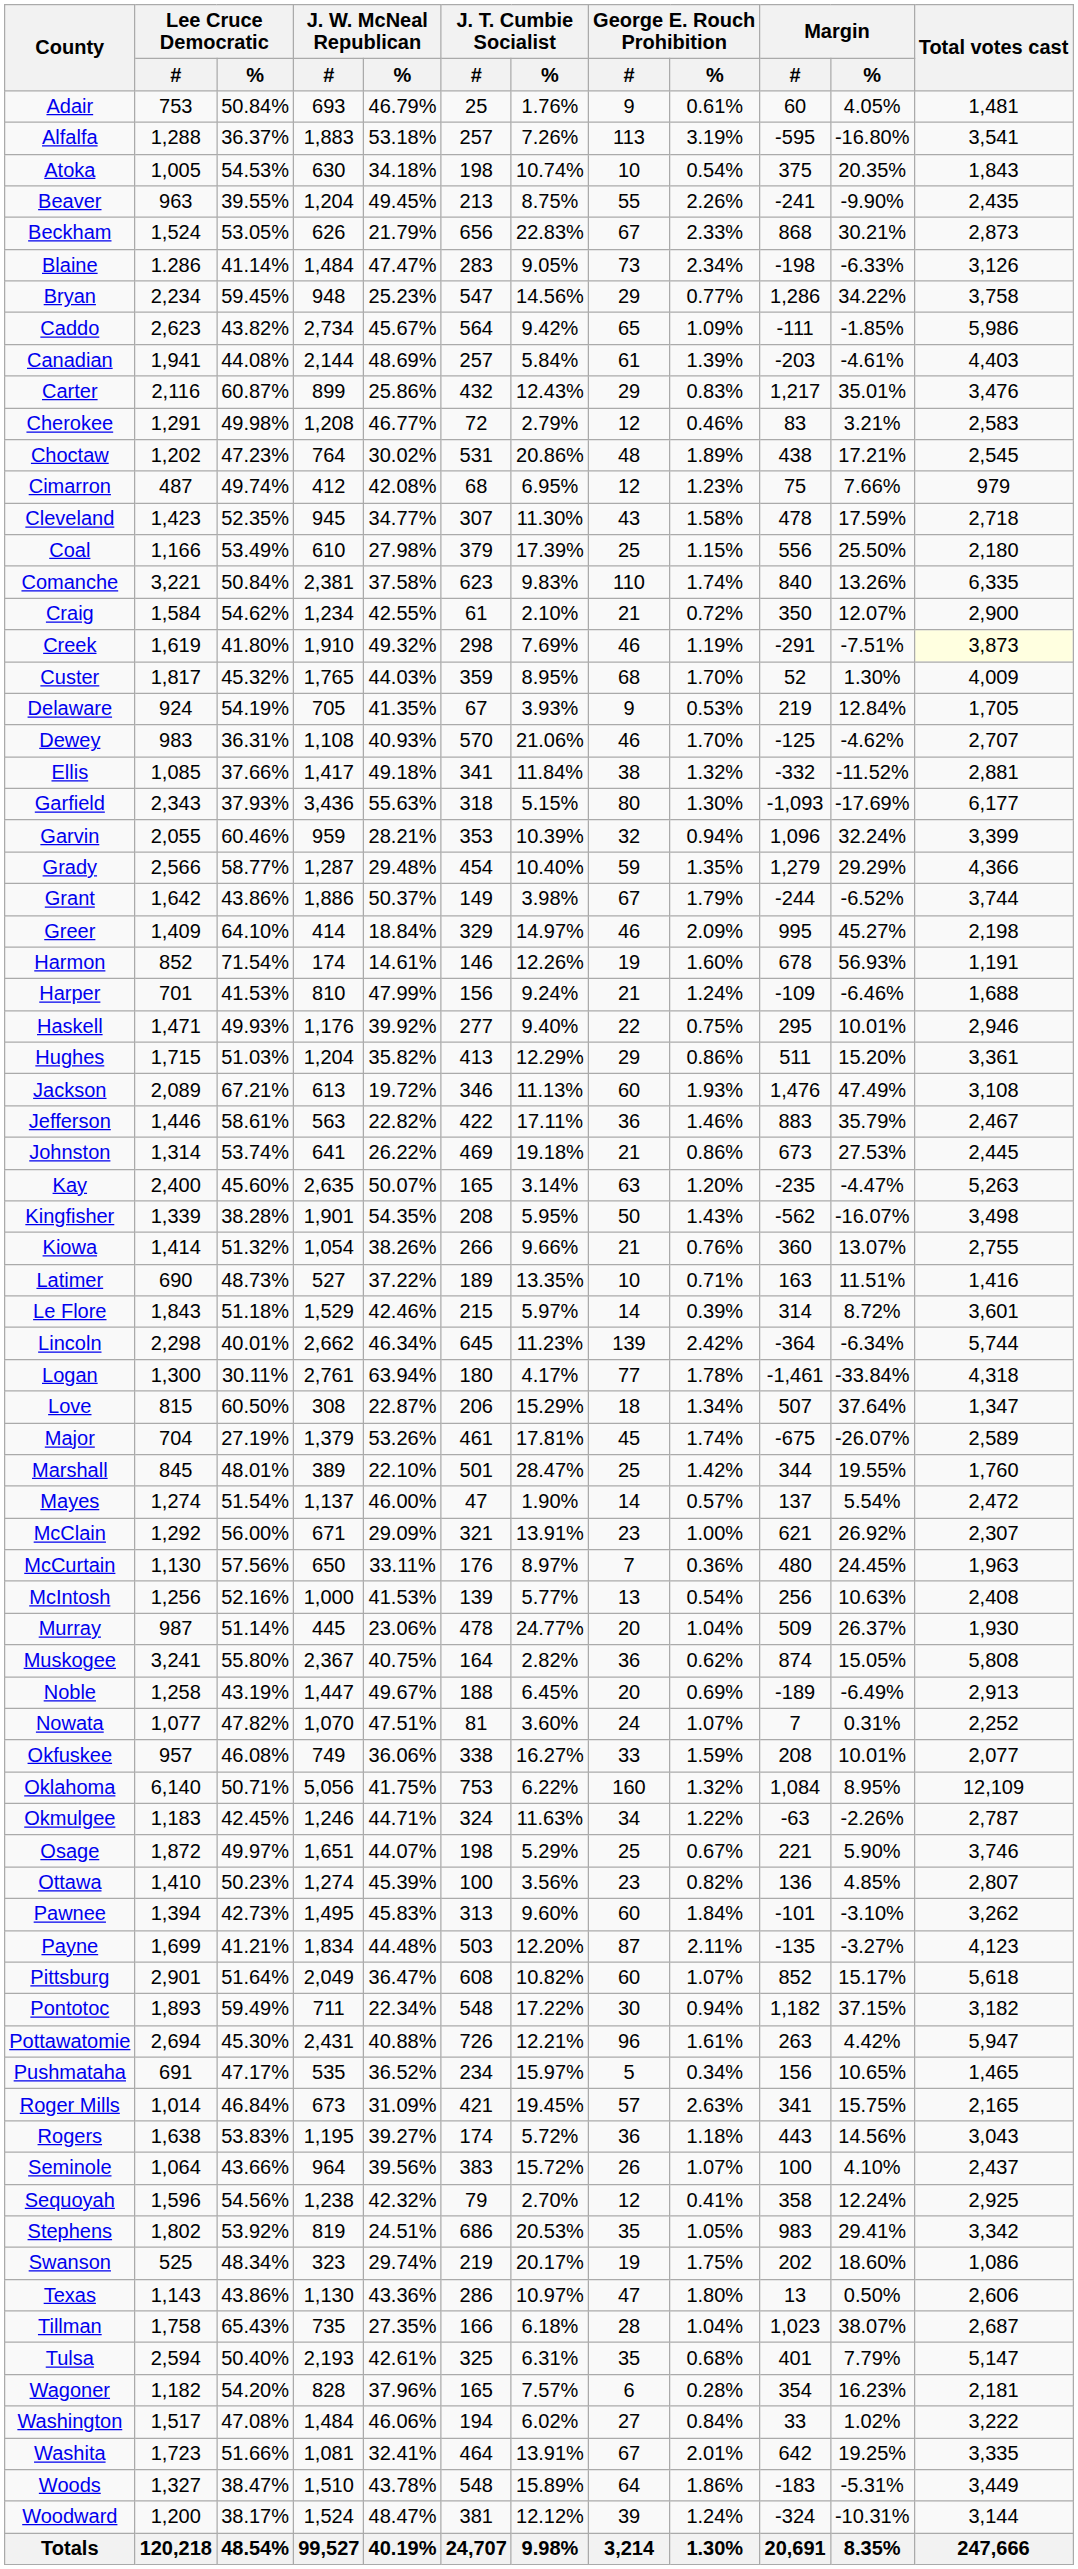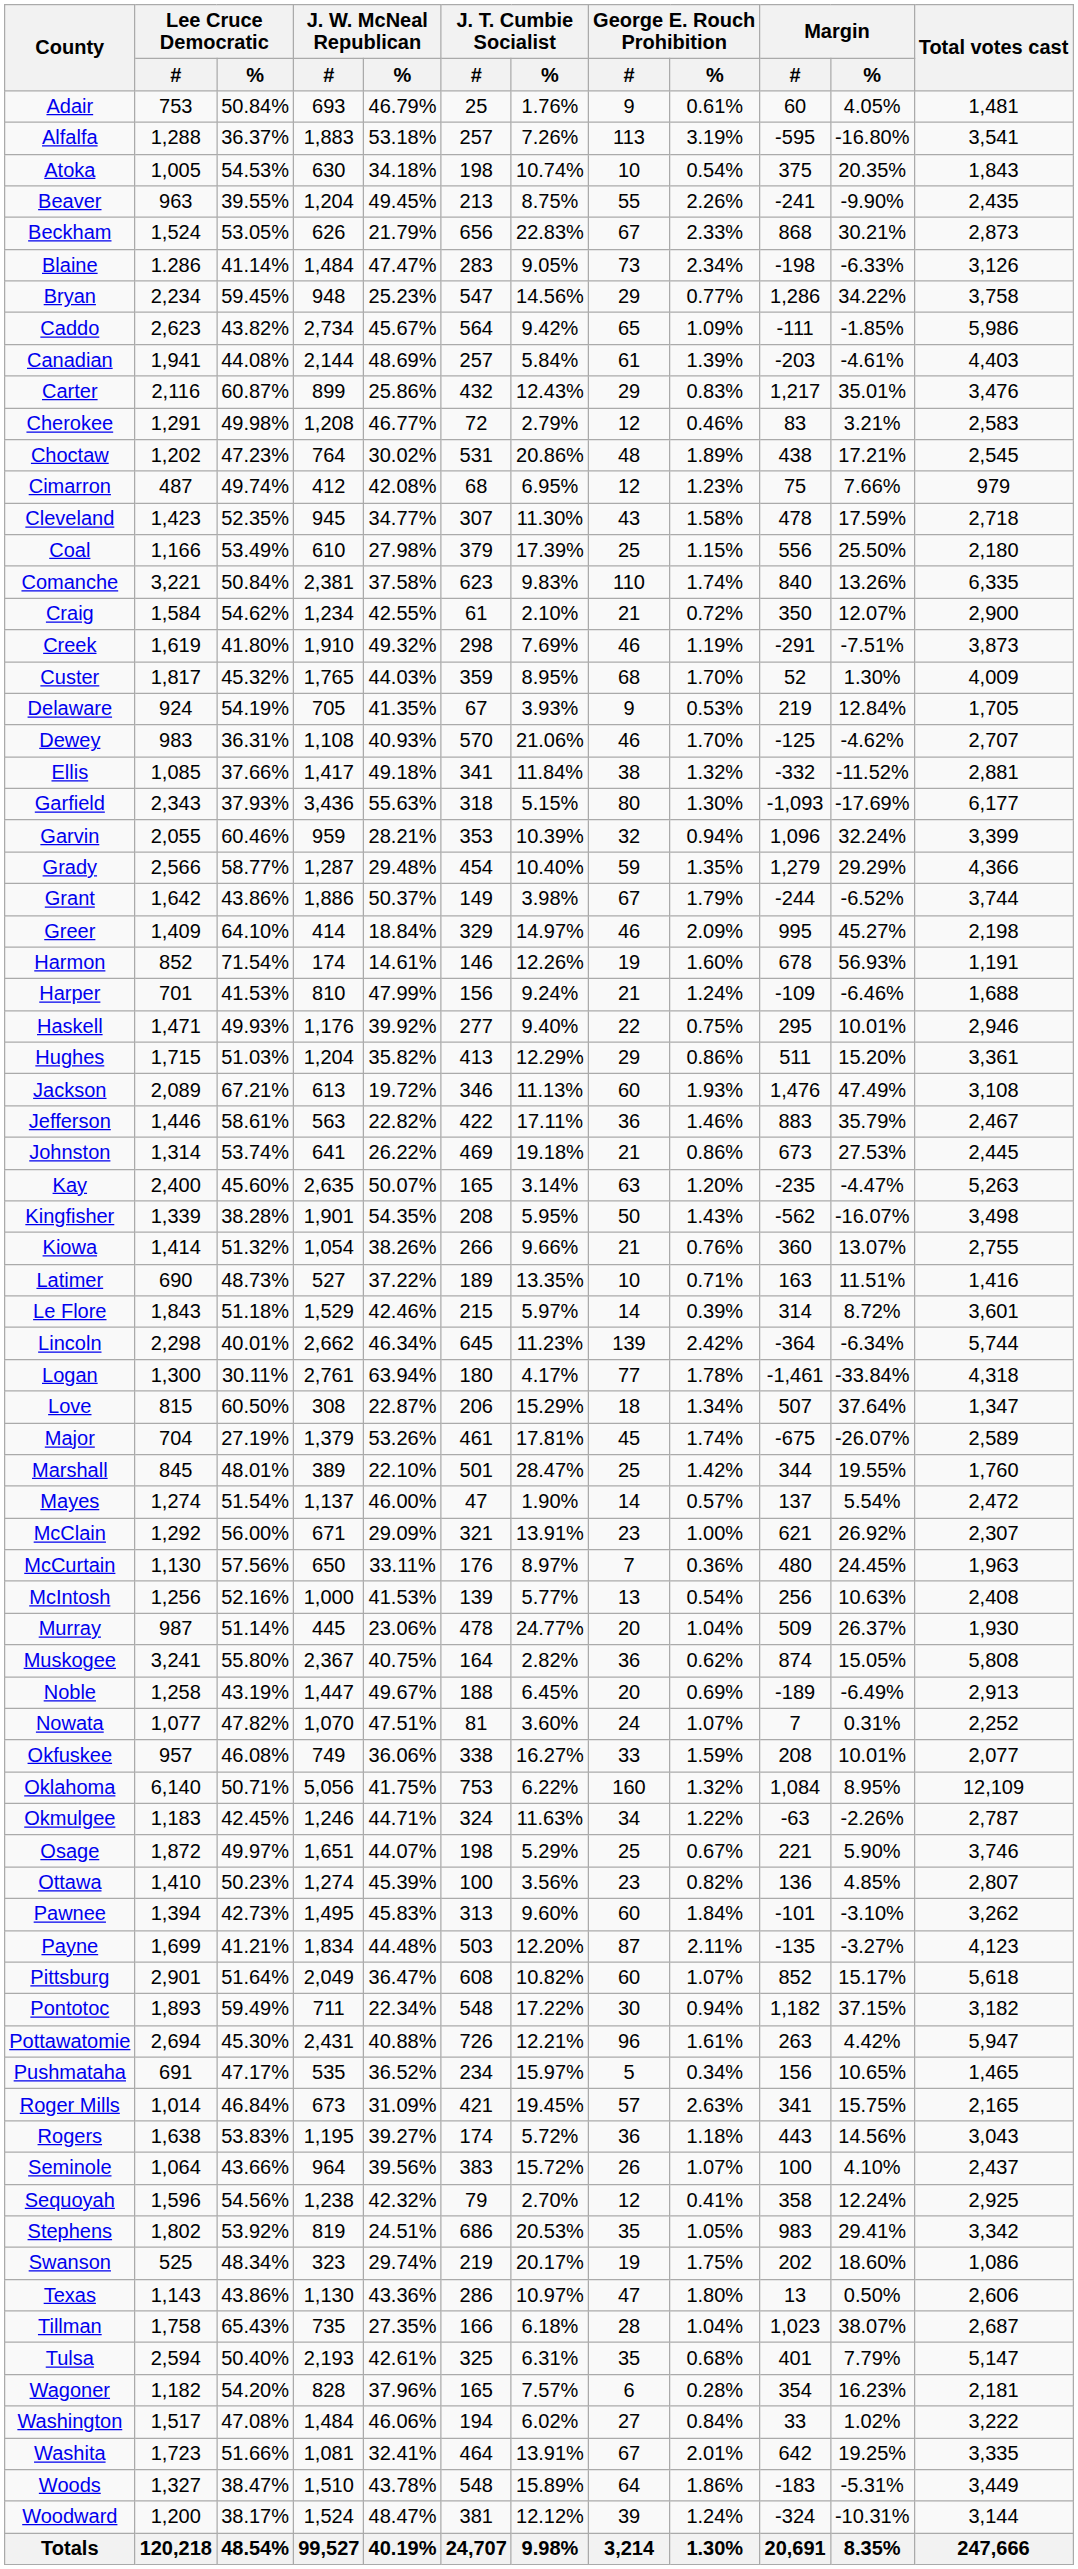Creek | Total votes cast: lightyellow background -> no background
